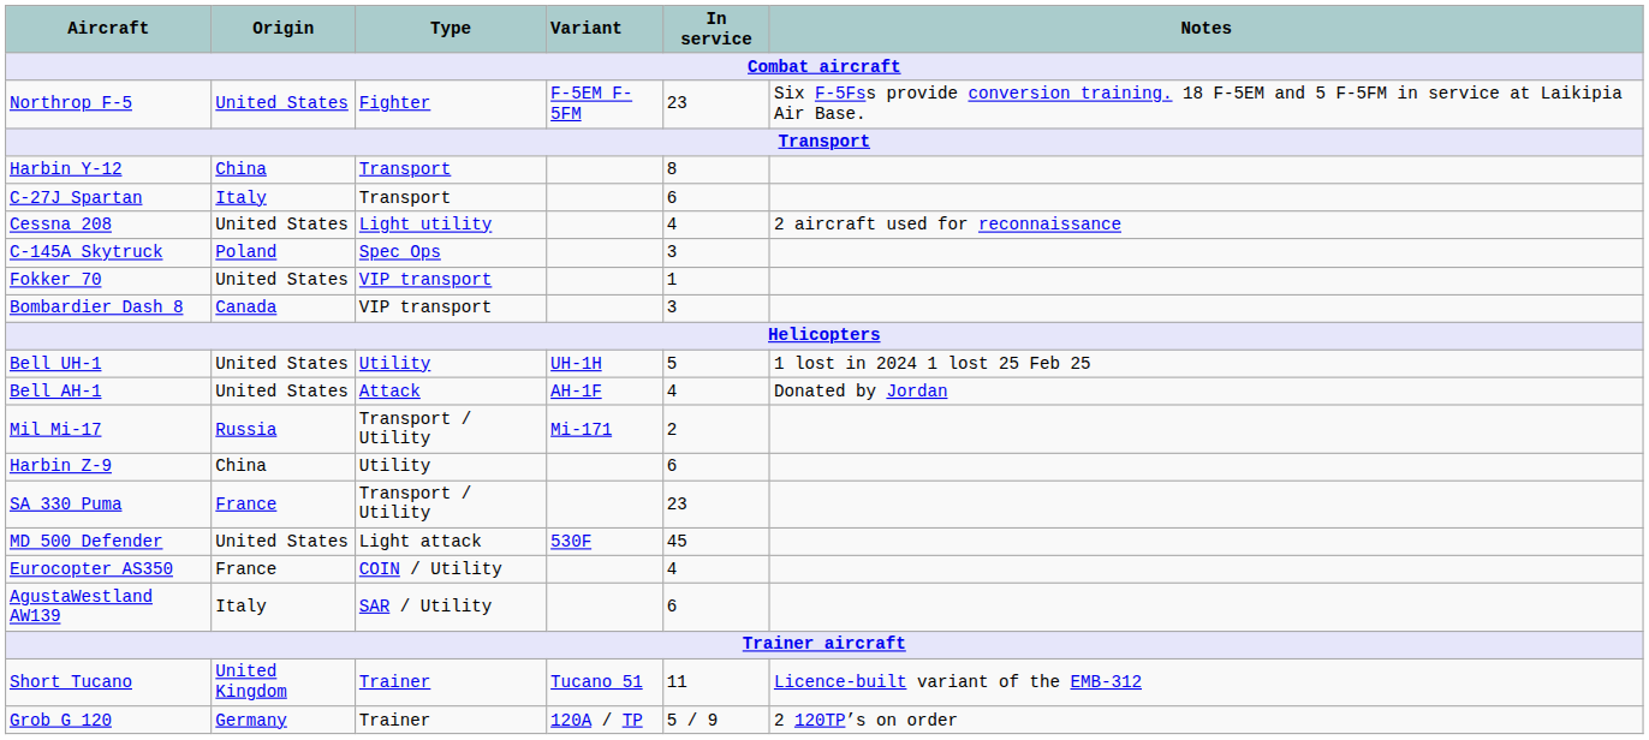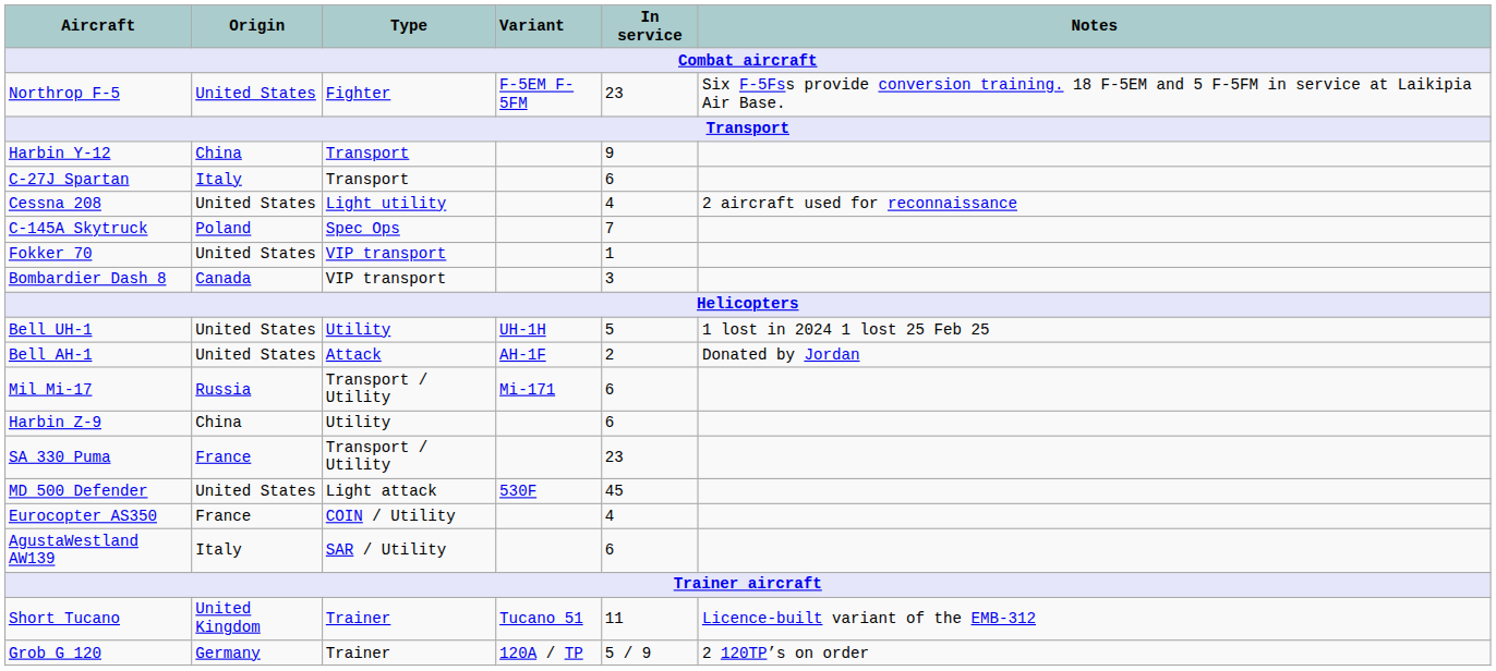Harbin Y-12 | In service: 8 -> 9
C-145A Skytruck | In service: 3 -> 7
Bell AH-1 | In service: 4 -> 2
Mil Mi-17 | In service: 2 -> 6
